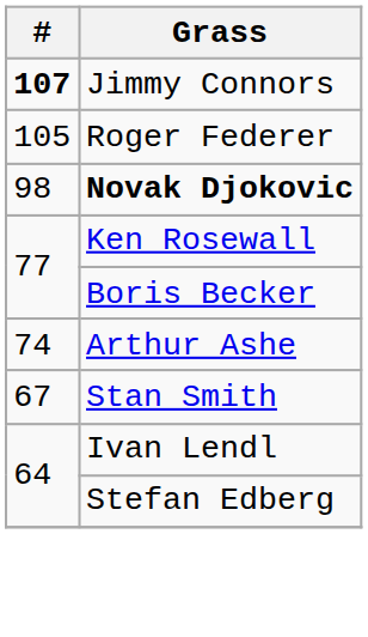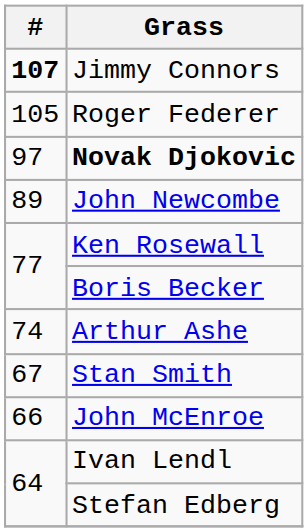Novak Djokovic | #: 98 -> 97
+ row: 89 | John Newcombe
+ row: 66 | John McEnroe
